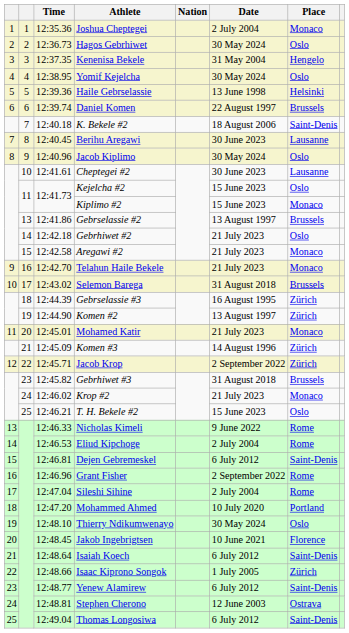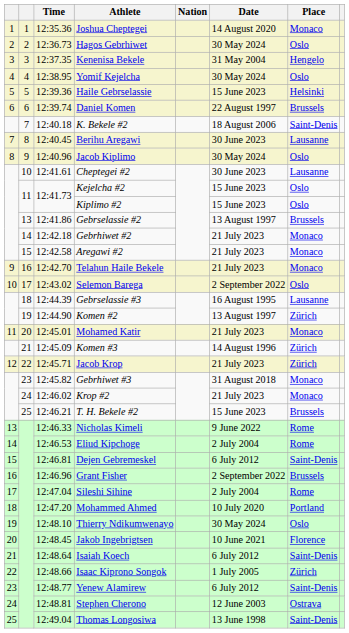Joshua Cheptegei | Date: 2 July 2004 -> 14 August 2020
Haile Gebrselassie | Date: 13 June 1998 -> 15 June 2023
Kiplimo #2 | Place: Monaco -> Oslo
Gebrhiwet #2 | Place: Oslo -> Monaco
Selemon Barega | Date: 31 August 2018 -> 2 September 2022
Selemon Barega | Place: Brussels -> Oslo
Gebrselassie #3 | Place: Zürich -> Lausanne
Jacob Krop | Date: 2 September 2022 -> 21 July 2023
Gebrhiwet #3 | Place: Brussels -> Monaco
T. H. Bekele #2 | Place: Oslo -> Brussels
Grant Fisher | Place: Rome -> Brussels
Thomas Longosiwa | Date: 6 July 2012 -> 13 June 1998
